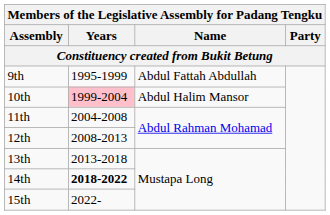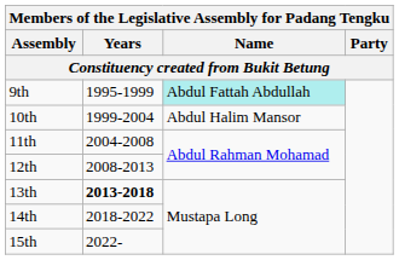9th | Name: no background -> paleturquoise background
10th | Years: pink background -> no background
13th | Years: normal -> bold
14th | Years: bold -> normal
